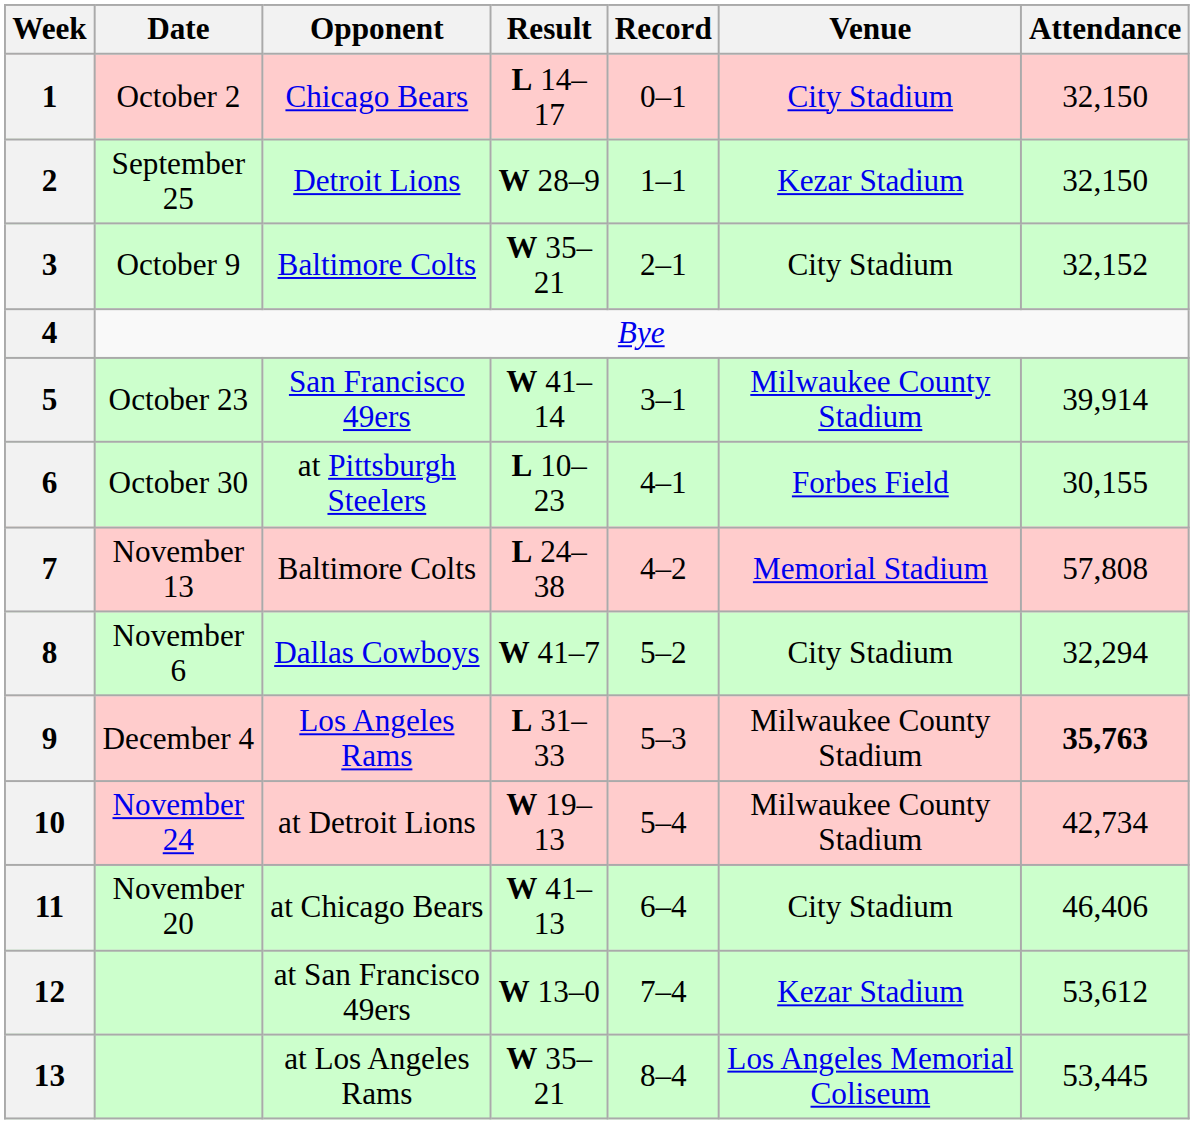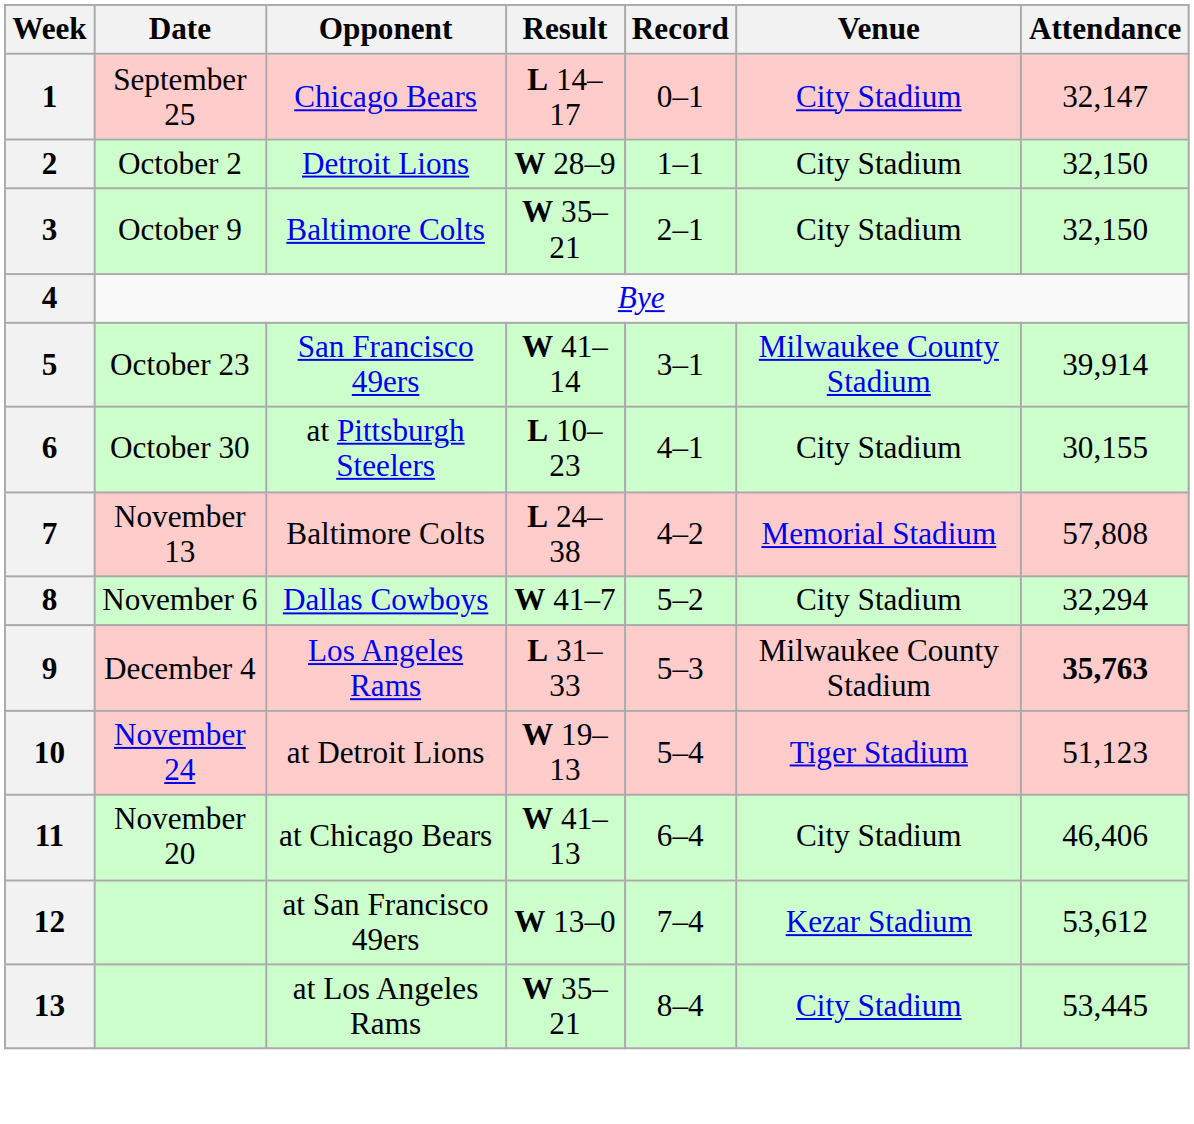1 | Date: October 2 -> September 25
1 | Attendance: 32,150 -> 32,147
2 | Date: September 25 -> October 2
2 | Venue: Kezar Stadium -> City Stadium
3 | Attendance: 32,152 -> 32,150
6 | Venue: Forbes Field -> City Stadium
10 | Venue: Milwaukee County Stadium -> Tiger Stadium
10 | Attendance: 42,734 -> 51,123
13 | Venue: Los Angeles Memorial Coliseum -> City Stadium
